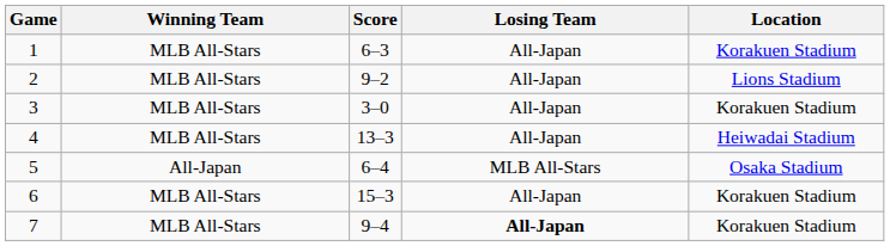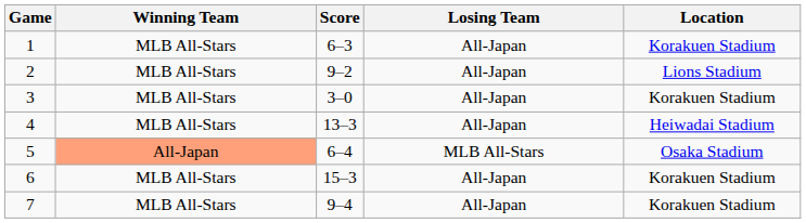row 6 | Winning Team: no background -> lightsalmon background
row 8 | Losing Team: bold -> normal
